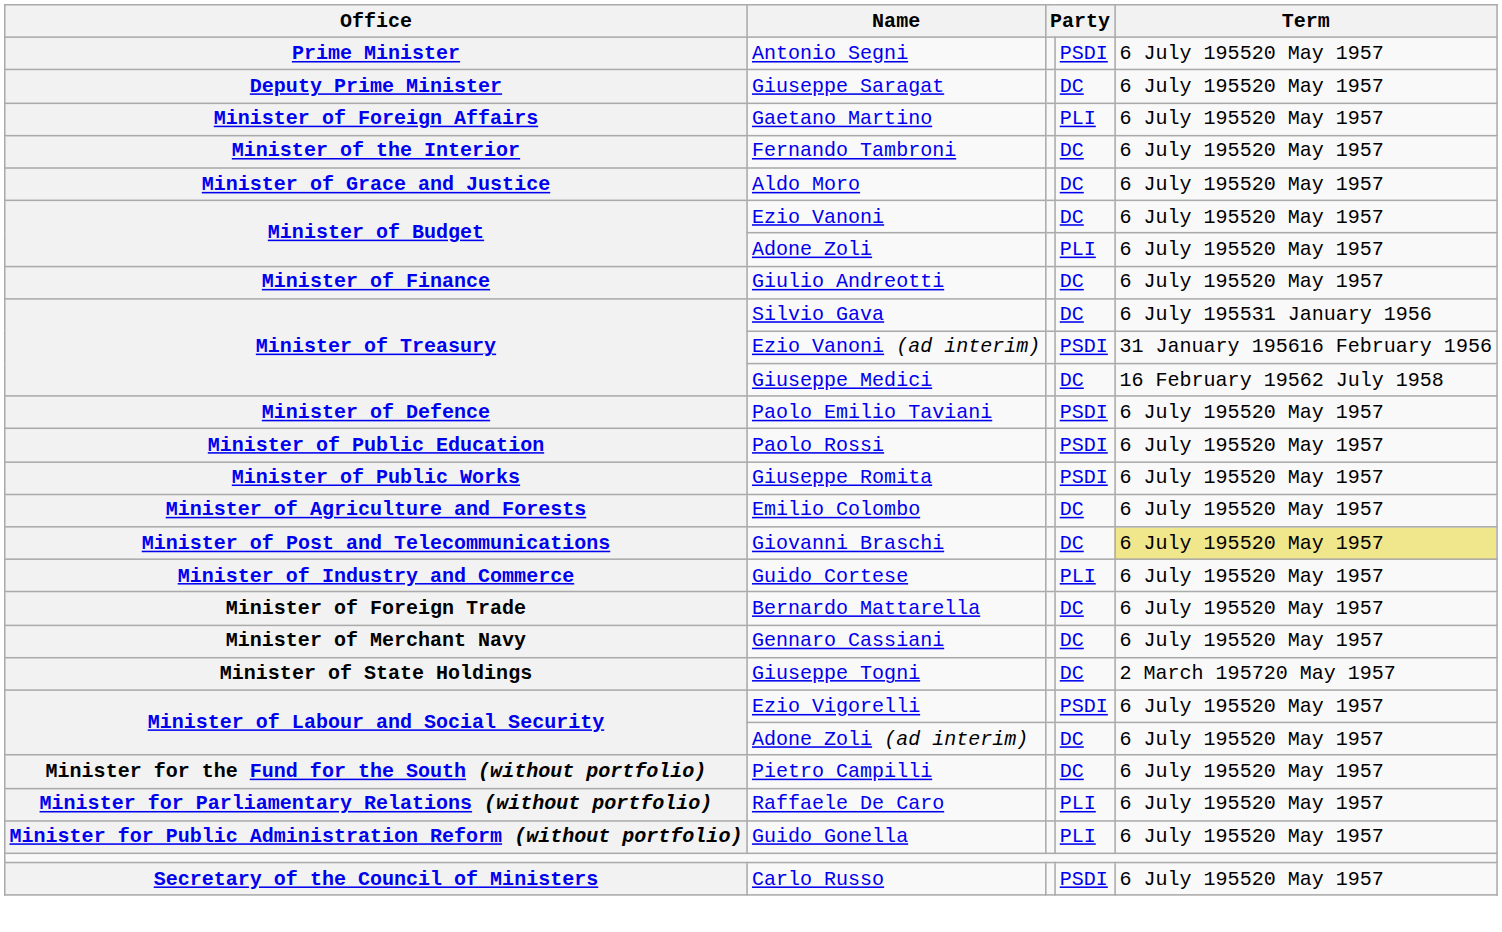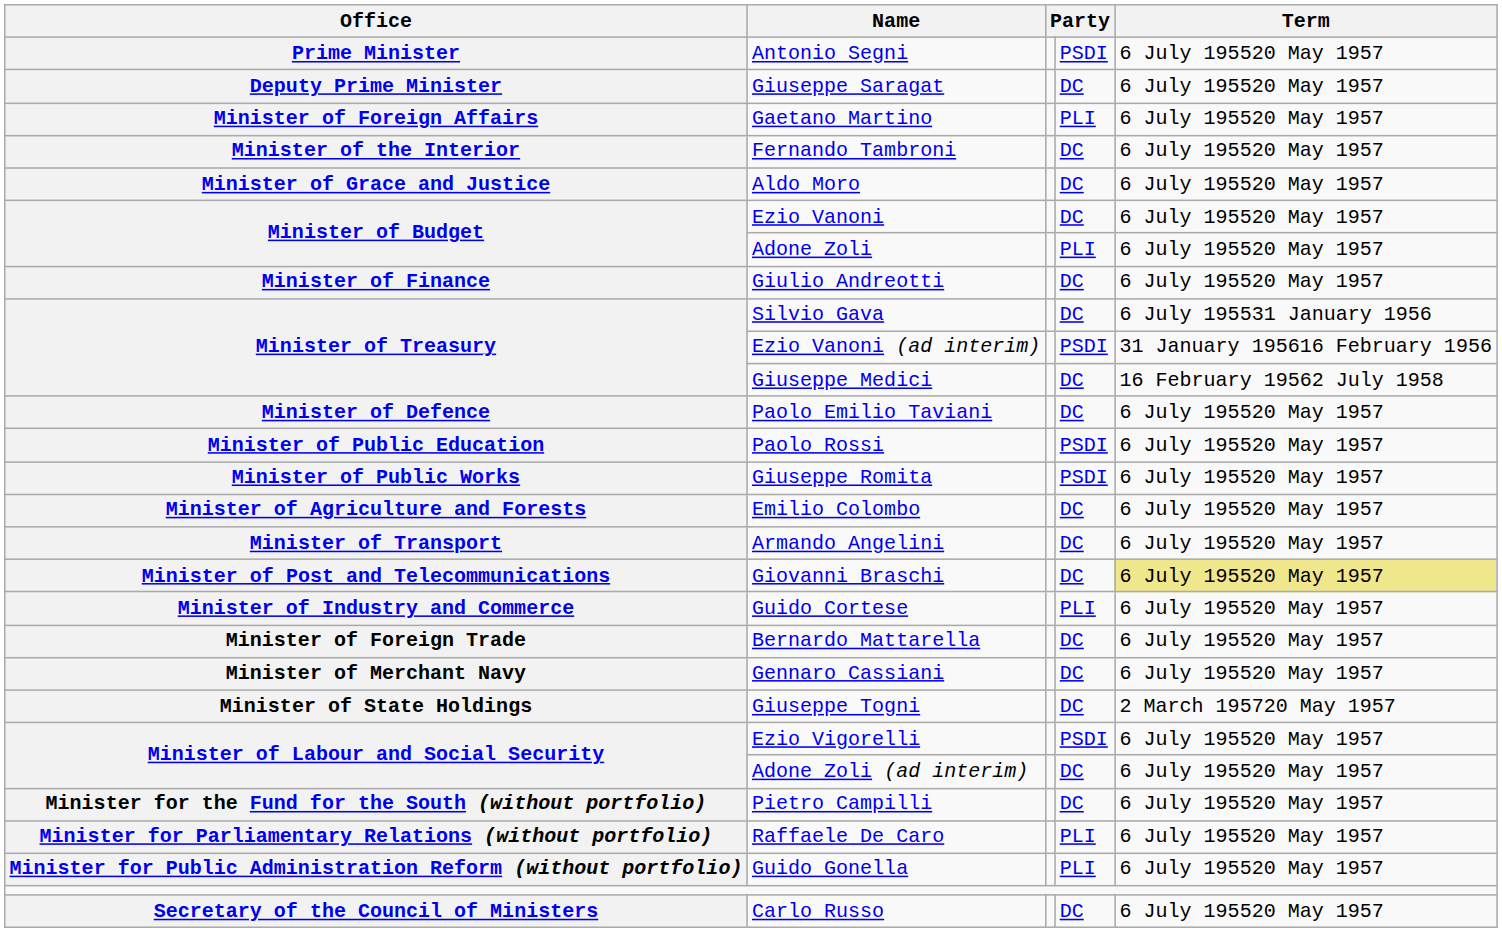Paolo Emilio Taviani | column 4: PSDI -> DC
+ row: Minister of Transport | Armando Angelini | DC | 6 July 195520 May 1957
Carlo Russo | column 4: PSDI -> DC
